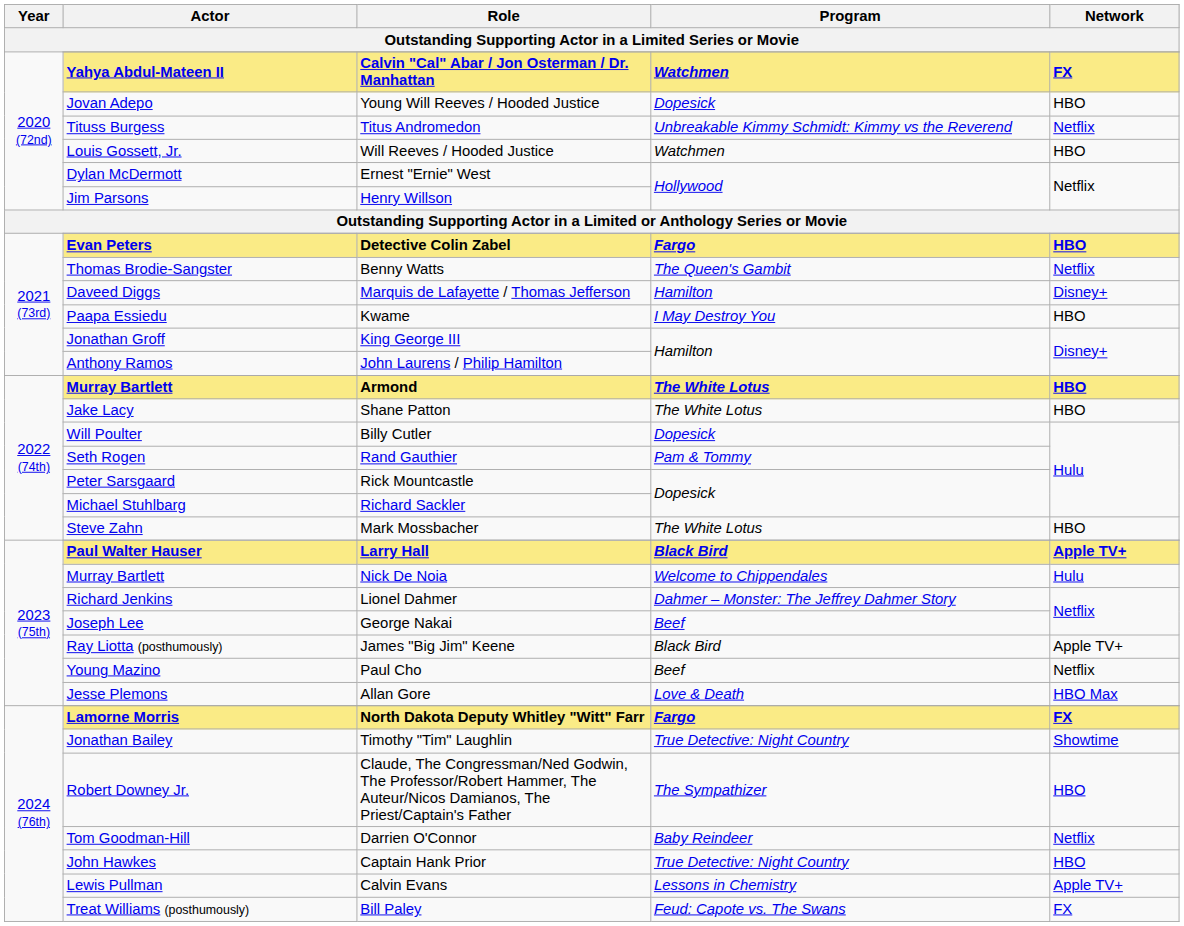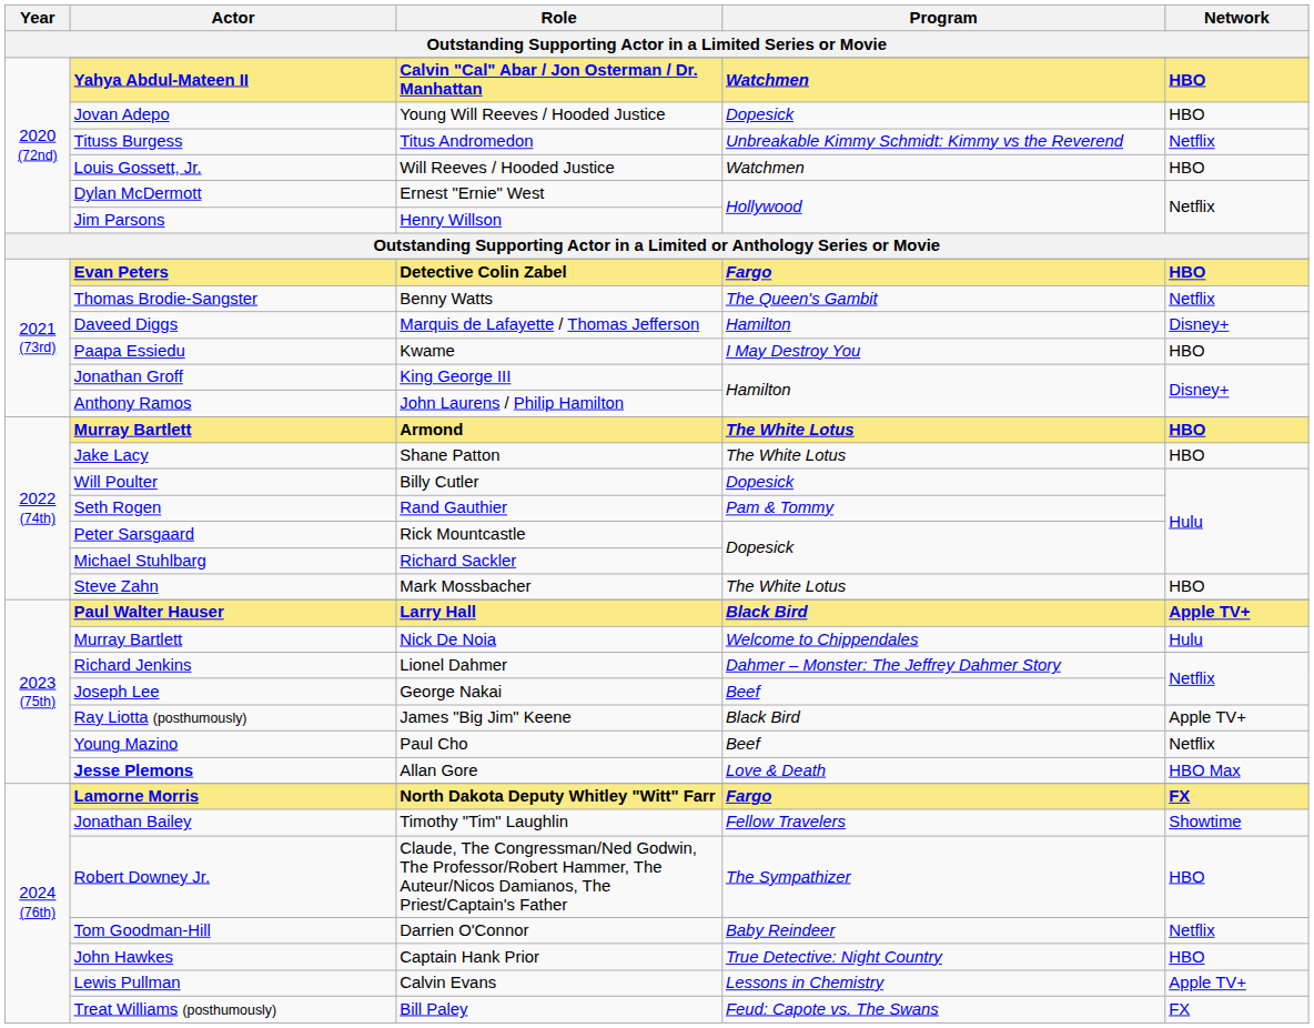Calvin "Cal" Abar / Jon Osterman / Dr. Manhattan | Network: FX -> HBO
Allan Gore | Actor: normal -> bold
Timothy "Tim" Laughlin | Program: True Detective: Night Country -> Fellow Travelers
